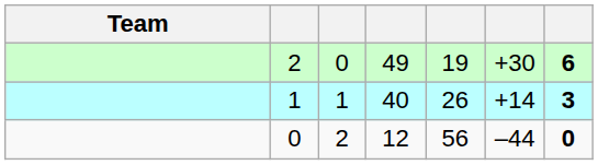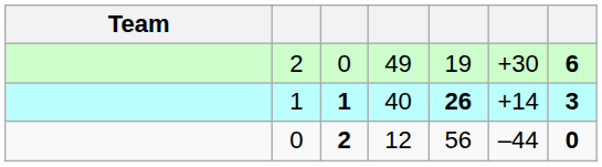row 3 | column 3: normal -> bold
row 3 | column 5: normal -> bold
row 4 | column 3: normal -> bold
